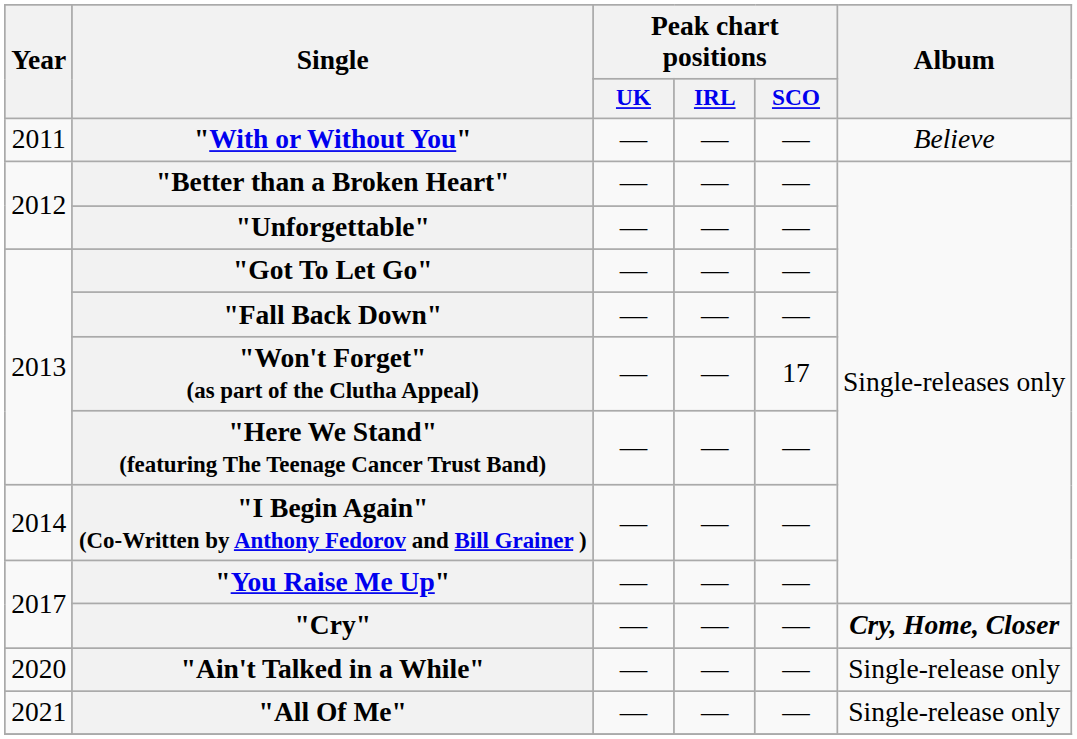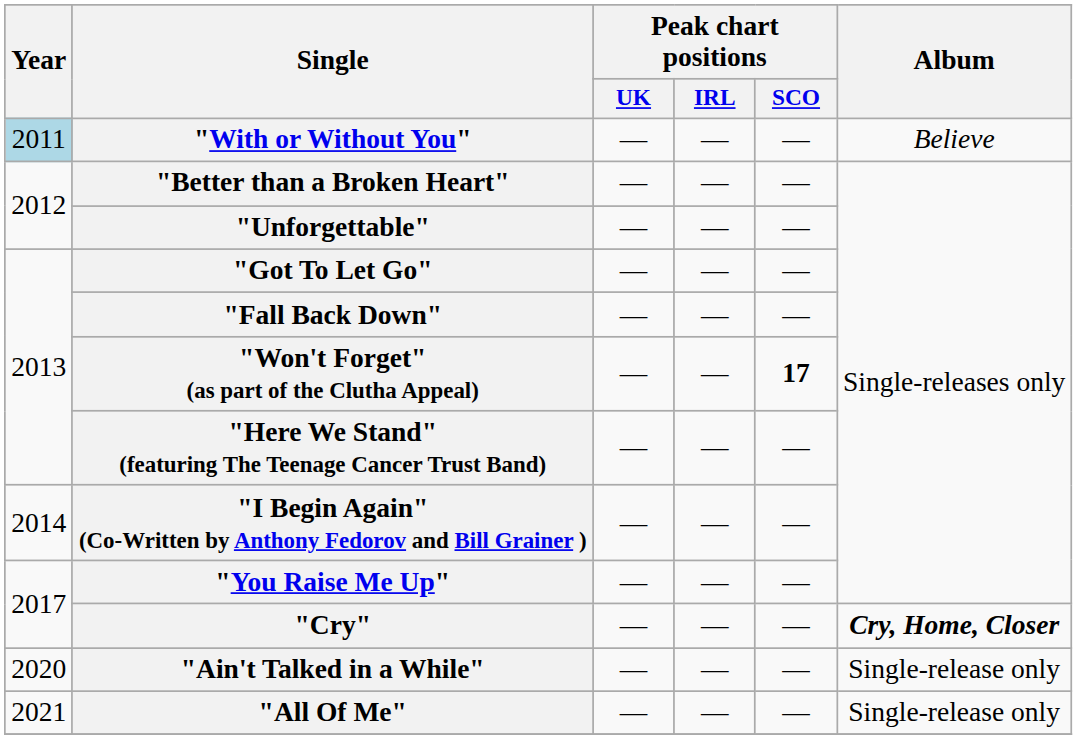"With or Without You" | Year: no background -> lightblue background
"Won't Forget" (as part of the Clutha Appeal) | Peak chart positions / SCO: normal -> bold
